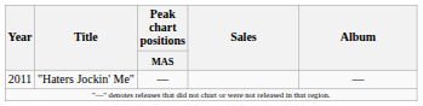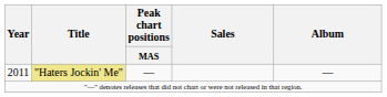2011 | Title: no background -> khaki background
